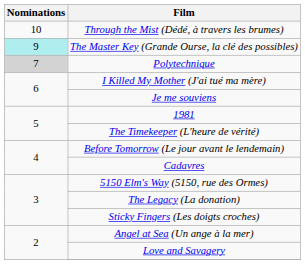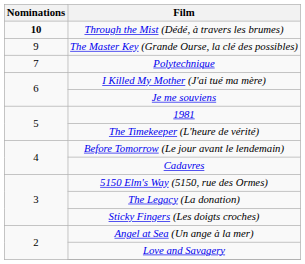Through the Mist (Dédé, à travers les brumes) | Nominations: normal -> bold
The Master Key (Grande Ourse, la clé des possibles) | Nominations: paleturquoise background -> no background
Polytechnique | Nominations: lightgrey background -> no background
